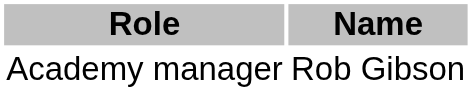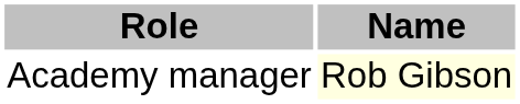Academy manager | Name: no background -> lightyellow background
